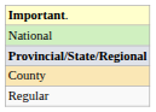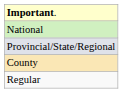row 3 | column 1: bold -> normal
